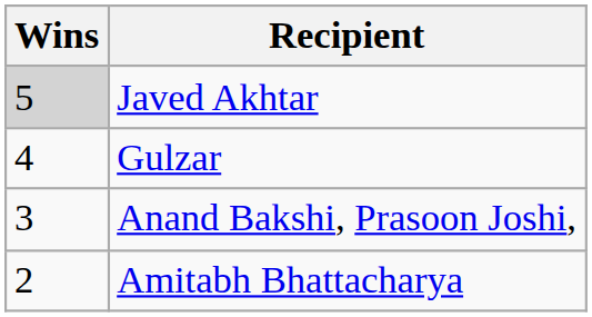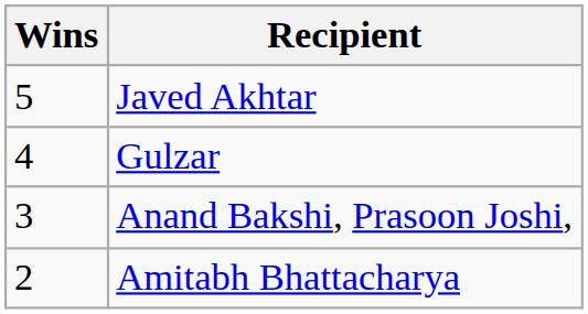Javed Akhtar | Wins: lightgrey background -> no background
